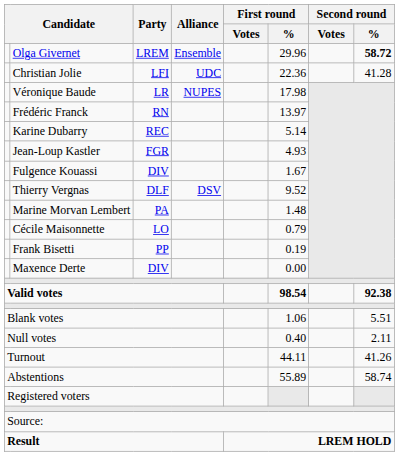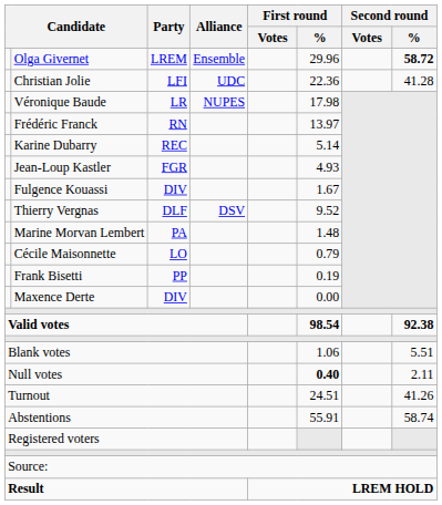Null votes | First round / %: normal -> bold
Turnout | First round / %: 44.11 -> 24.51
Abstentions | First round / %: 55.89 -> 55.91
